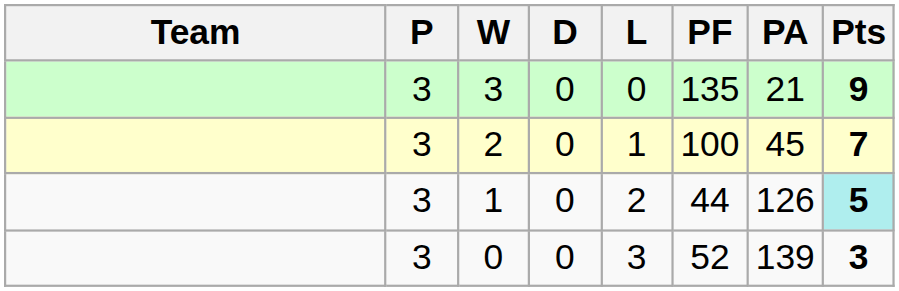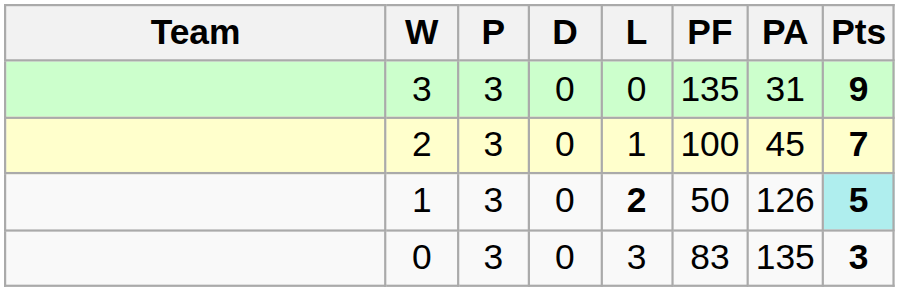columns swapped: P <-> W
row 2 | PA: 21 -> 31
row 4 | L: normal -> bold
row 4 | PF: 44 -> 50
row 5 | PF: 52 -> 83
row 5 | PA: 139 -> 135
